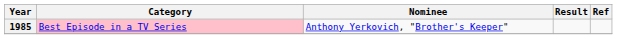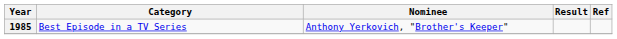1985 | Category: pink background -> no background
